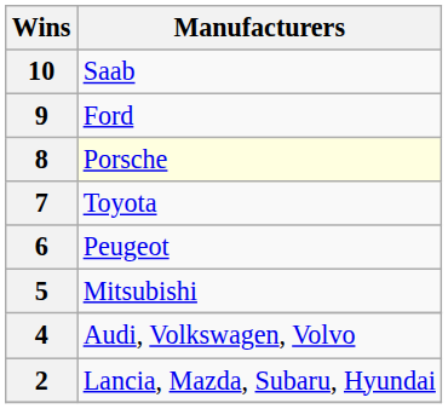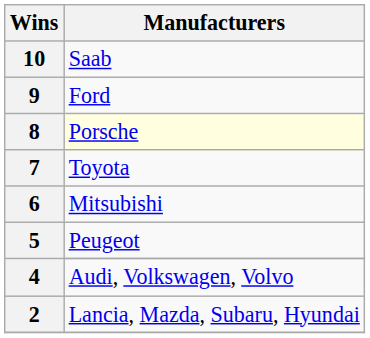row 6 | Manufacturers: Peugeot -> Mitsubishi
row 7 | Manufacturers: Mitsubishi -> Peugeot
